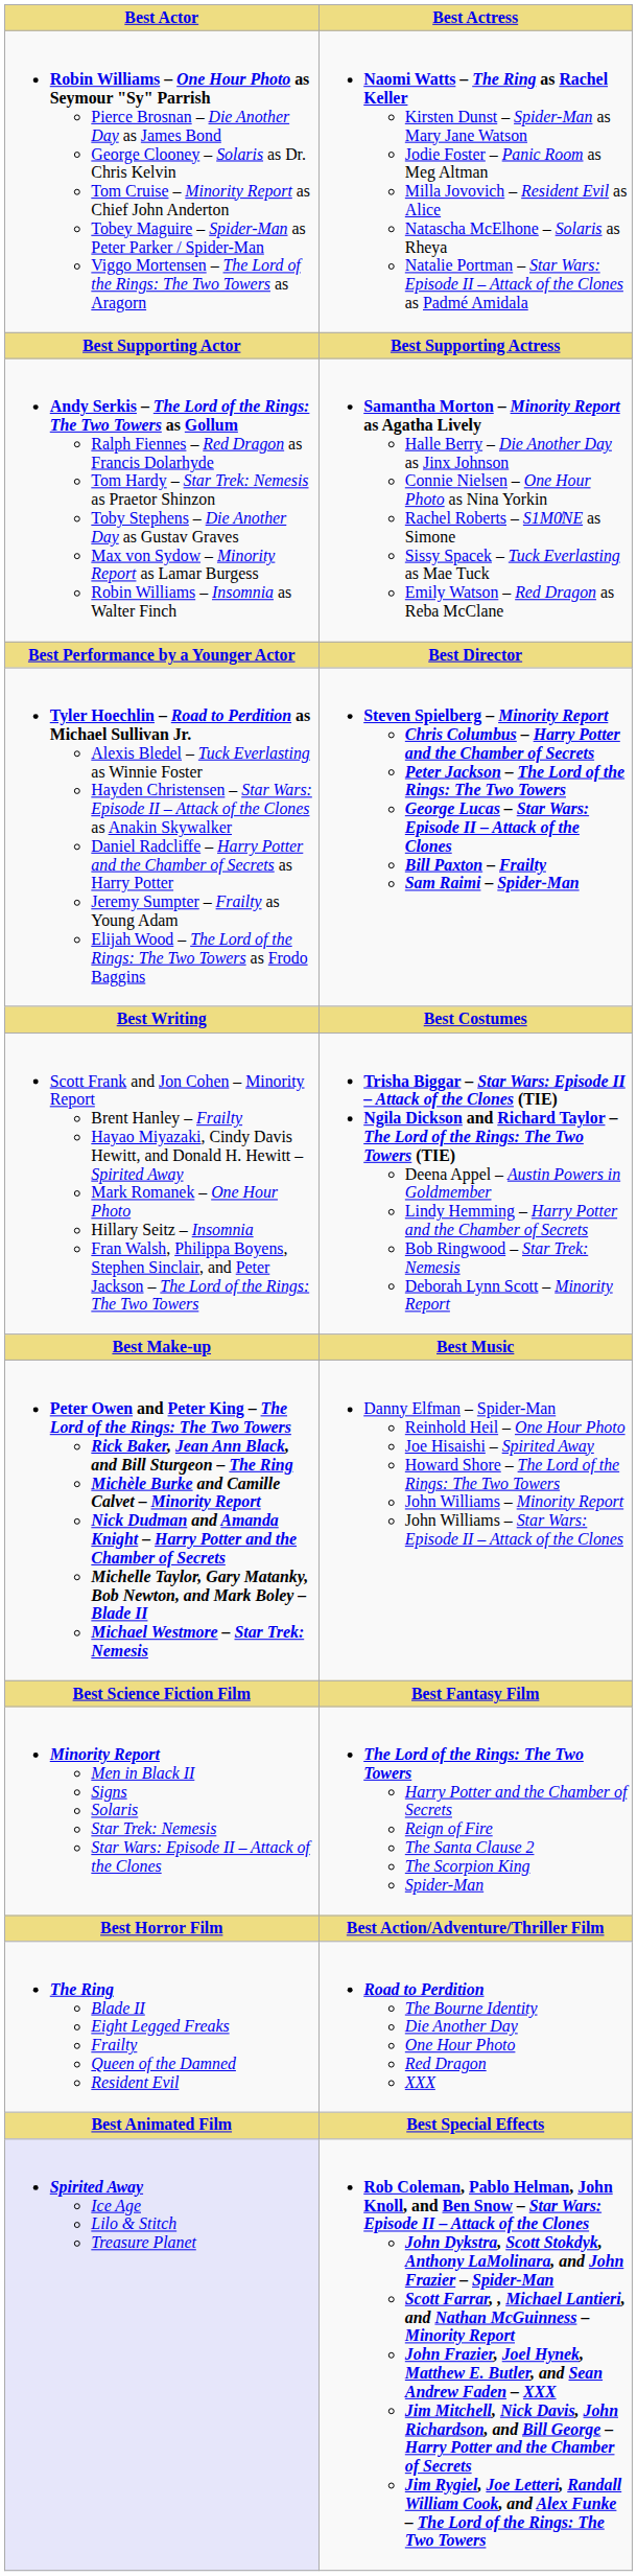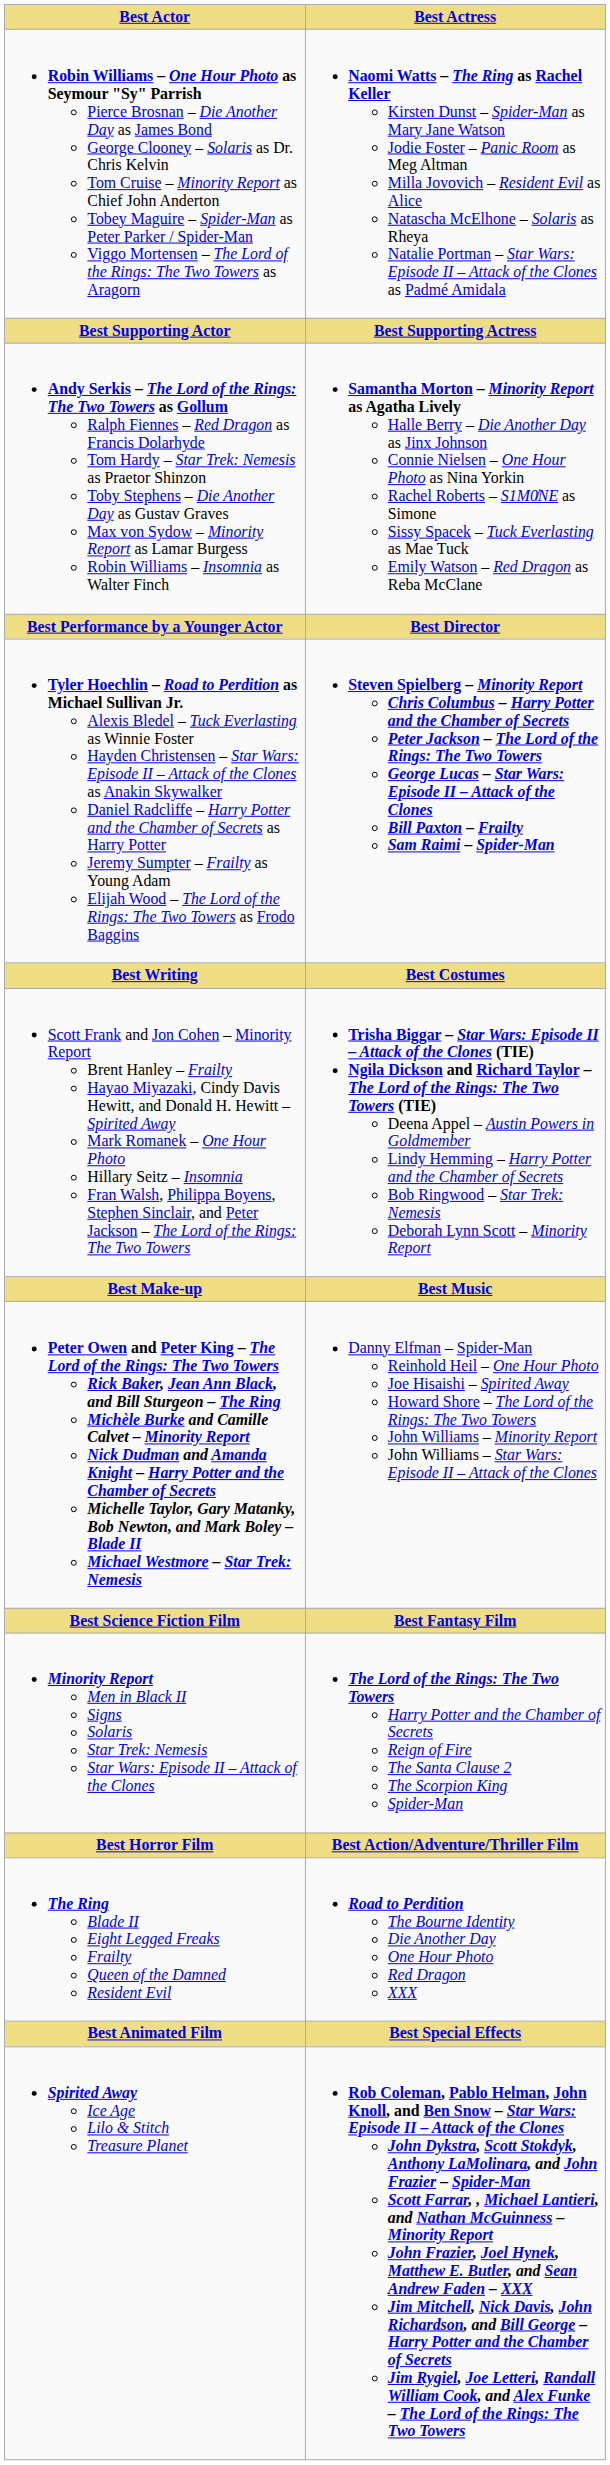Spirited Away Ice Age Lilo & Stitch Treasure Planet | Best Actor: lavender background -> no background
